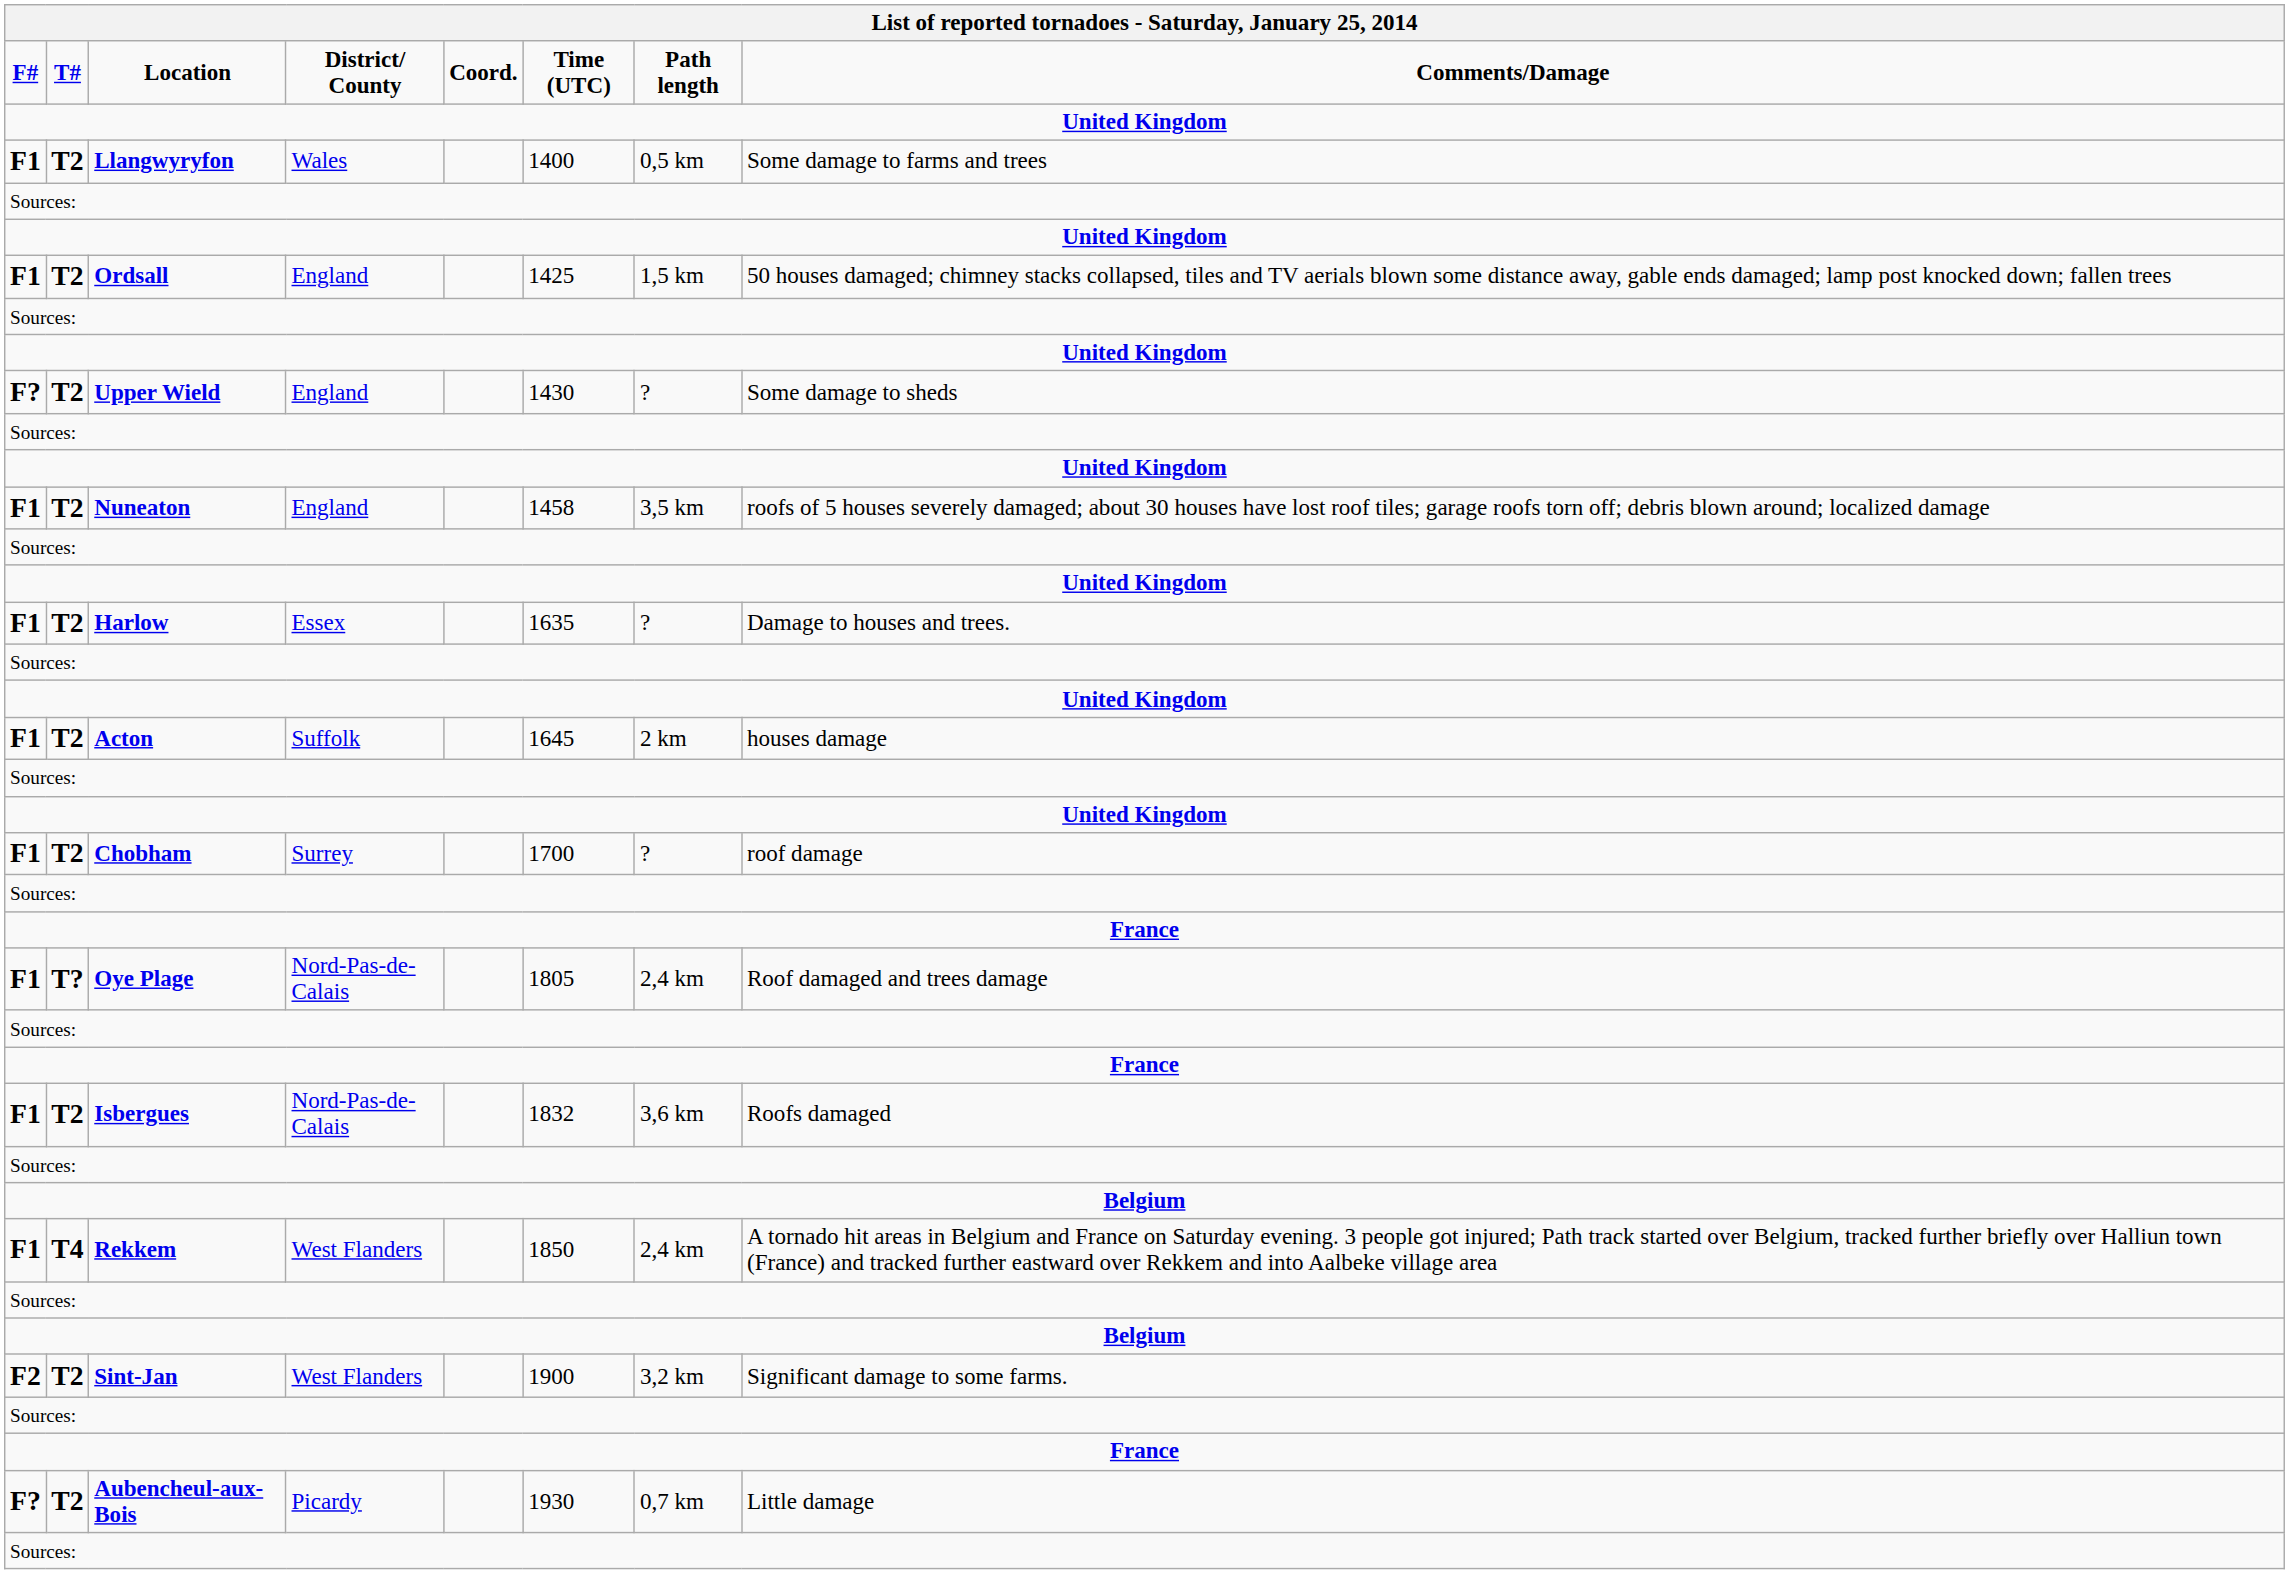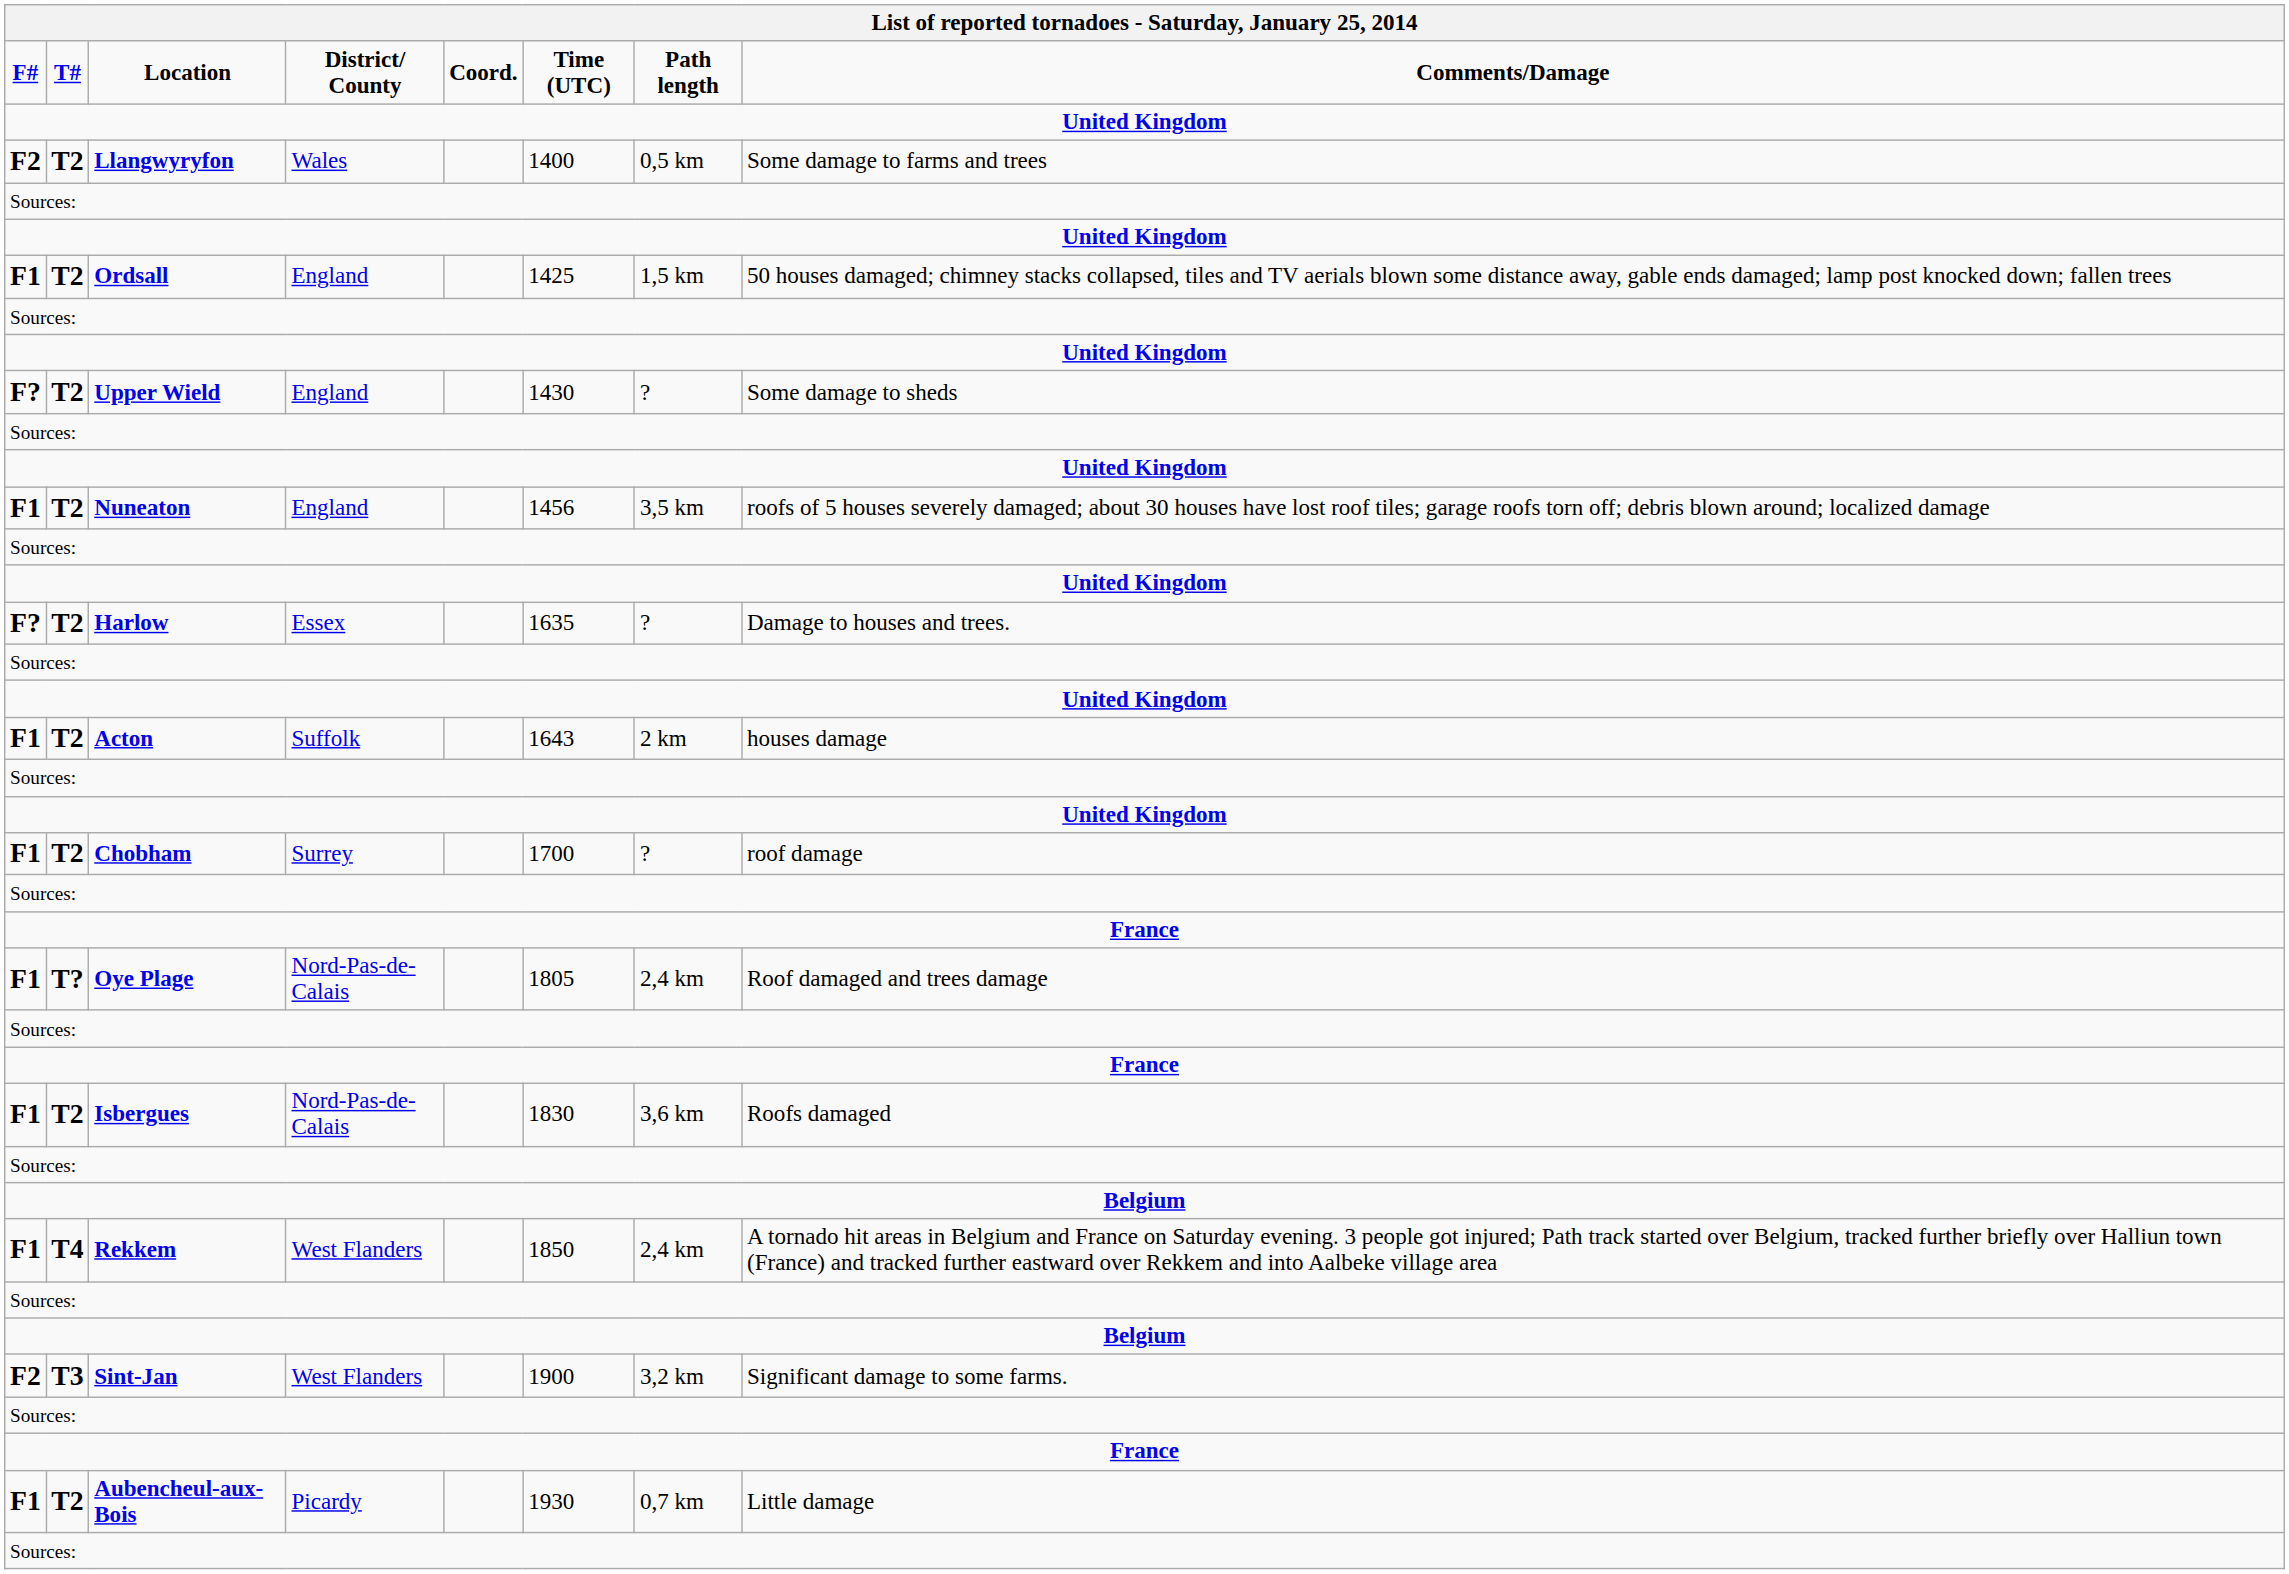Llangwyryfon | F#: F1 -> F2
Nuneaton | Time (UTC): 1458 -> 1456
Harlow | F#: F1 -> F?
Acton | Time (UTC): 1645 -> 1643
Isbergues | Time (UTC): 1832 -> 1830
Sint-Jan | T#: T2 -> T3
Aubencheul-aux-Bois | F#: F? -> F1
